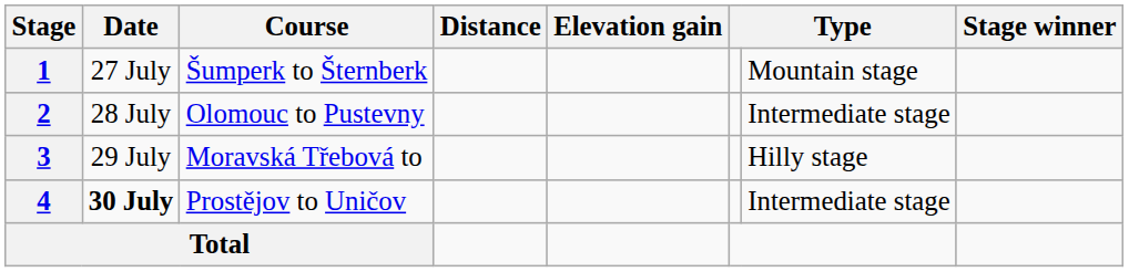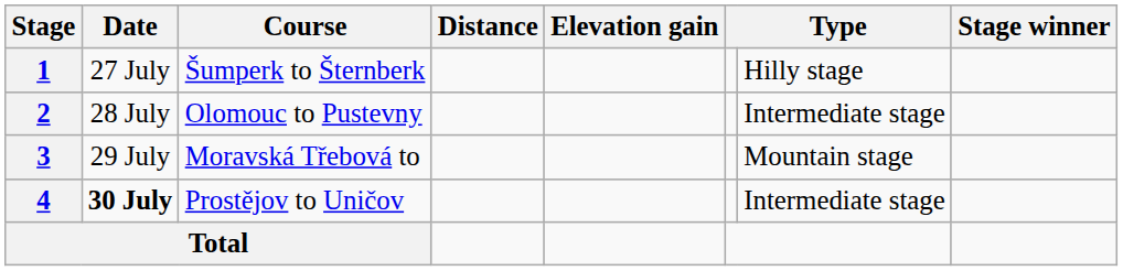1 | column 7: Mountain stage -> Hilly stage
3 | column 7: Hilly stage -> Mountain stage
